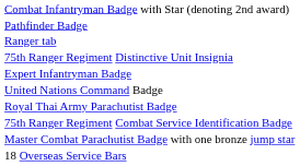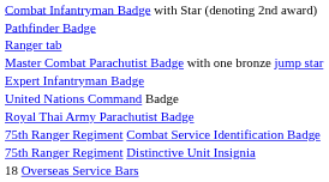row 4 | column 1: 75th Ranger Regiment Distinctive Unit Insignia -> Master Combat Parachutist Badge with one bronze jump star
row 9 | column 1: Master Combat Parachutist Badge with one bronze jump star -> 75th Ranger Regiment Distinctive Unit Insignia
